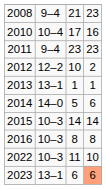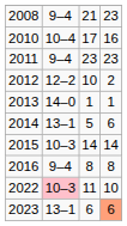2013 | column 2: 13–1 -> 14–0
2014 | column 2: 14–0 -> 13–1
2016 | column 2: 10–3 -> 9–4
2022 | column 2: no background -> pink background
